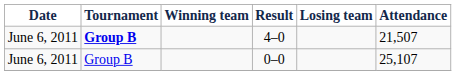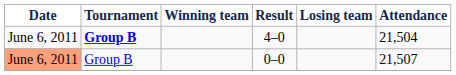4–0 | Attendance: 21,507 -> 21,504
0–0 | Date: no background -> lightsalmon background
0–0 | Attendance: 25,107 -> 21,507
